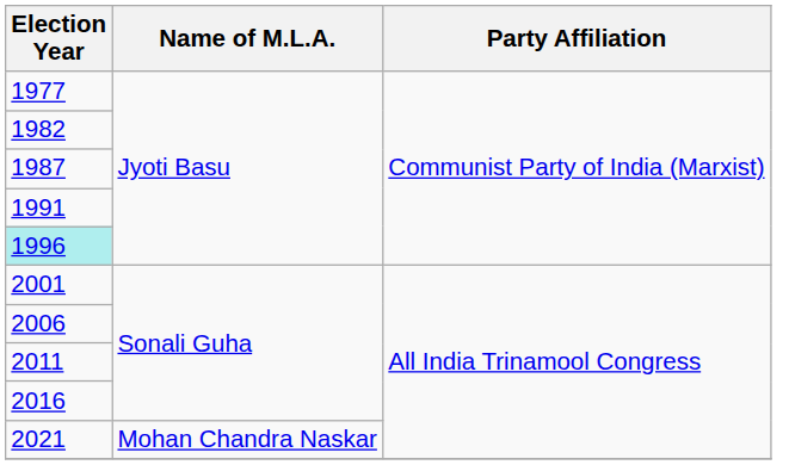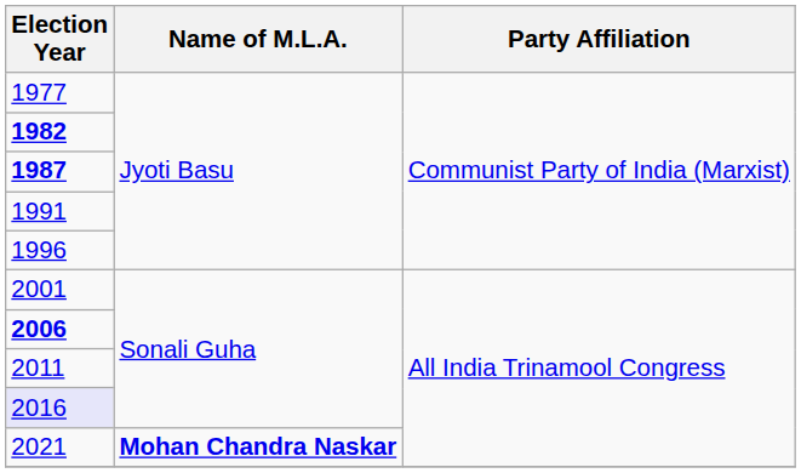1982 | Election Year: normal -> bold
1987 | Election Year: normal -> bold
1996 | Election Year: paleturquoise background -> no background
2006 | Election Year: normal -> bold
2016 | Election Year: no background -> lavender background
2021 | Name of M.L.A.: normal -> bold
